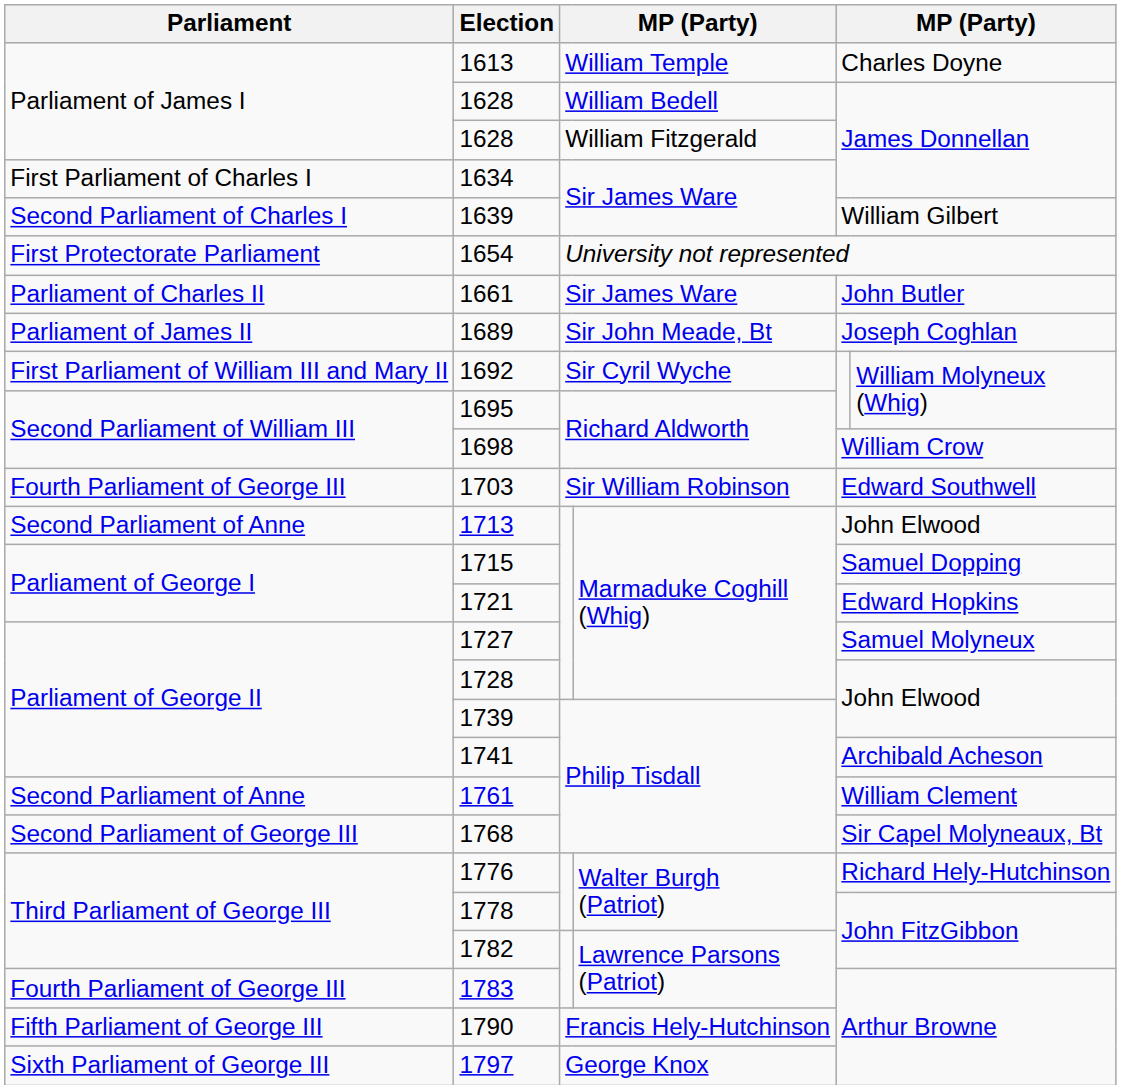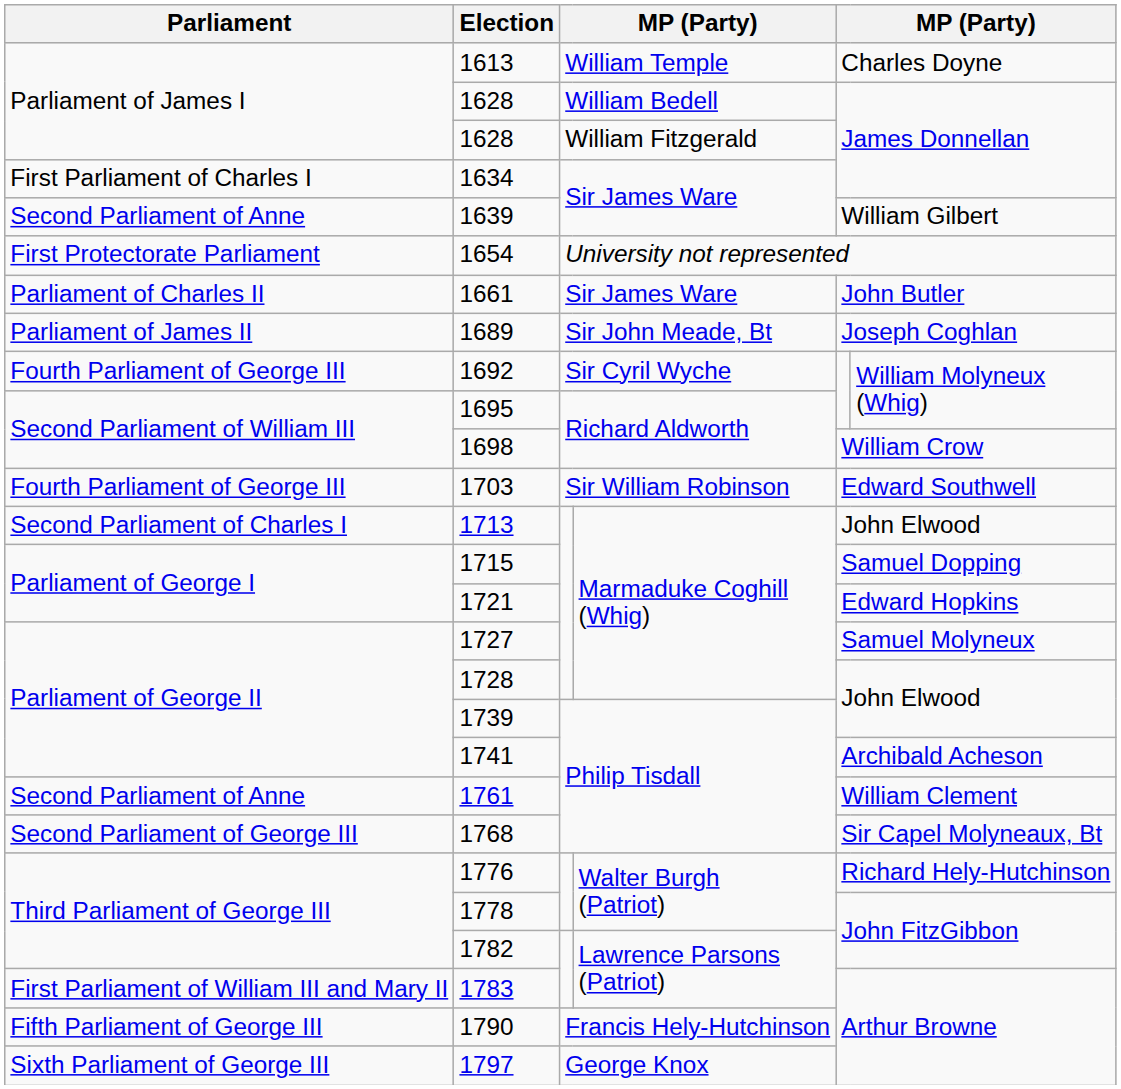1639 | Parliament: Second Parliament of Charles I -> Second Parliament of Anne
1692 | Parliament: First Parliament of William III and Mary II -> Fourth Parliament of George III
1713 | Parliament: Second Parliament of Anne -> Second Parliament of Charles I
1783 | Parliament: Fourth Parliament of George III -> First Parliament of William III and Mary II
